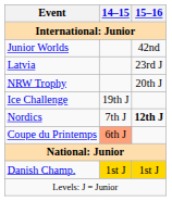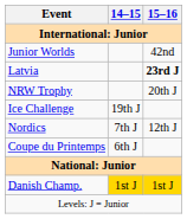Latvia | column 3: normal -> bold
Nordics | column 3: bold -> normal
Coupe du Printemps | column 2: lightsalmon background -> no background
